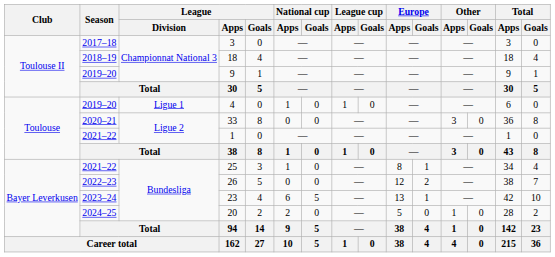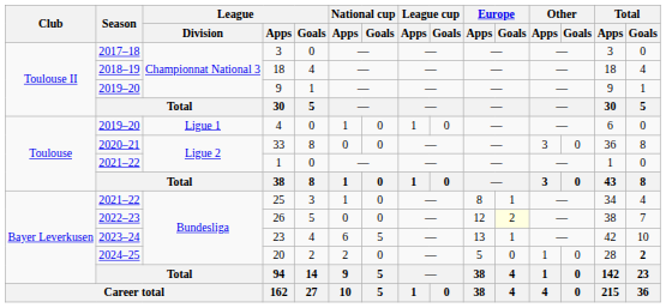26 | Europe / Goals: no background -> lightyellow background
20 | Total / Goals: normal -> bold
